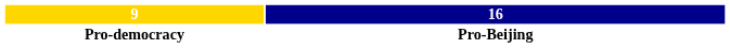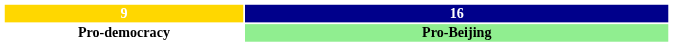Pro-democracy | 16: no background -> lightgreen background
